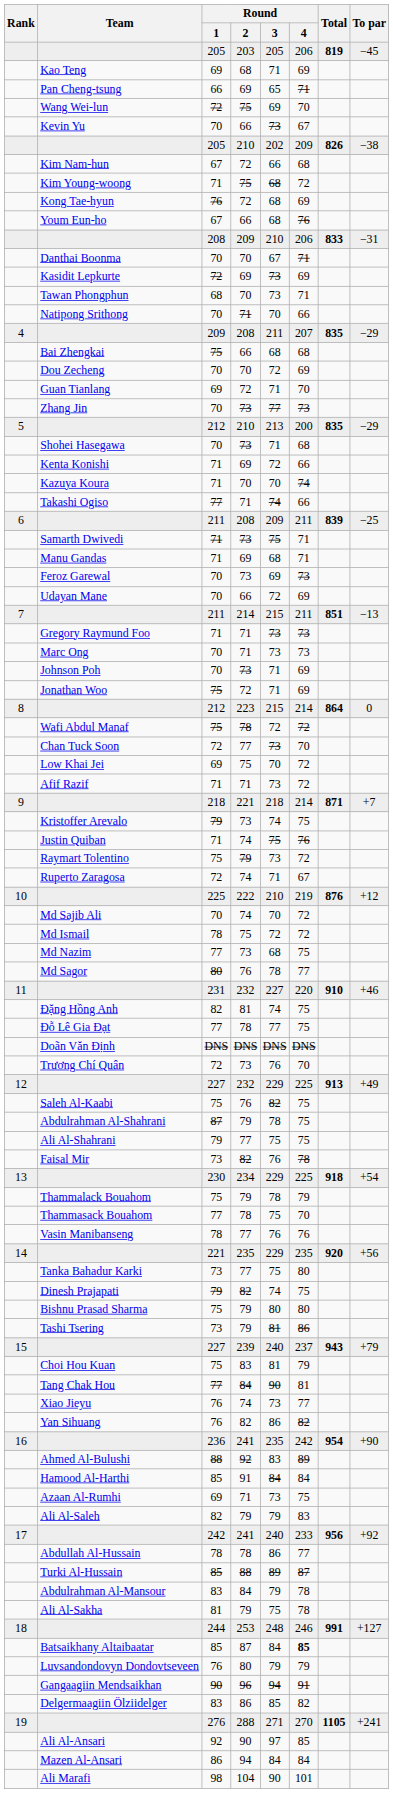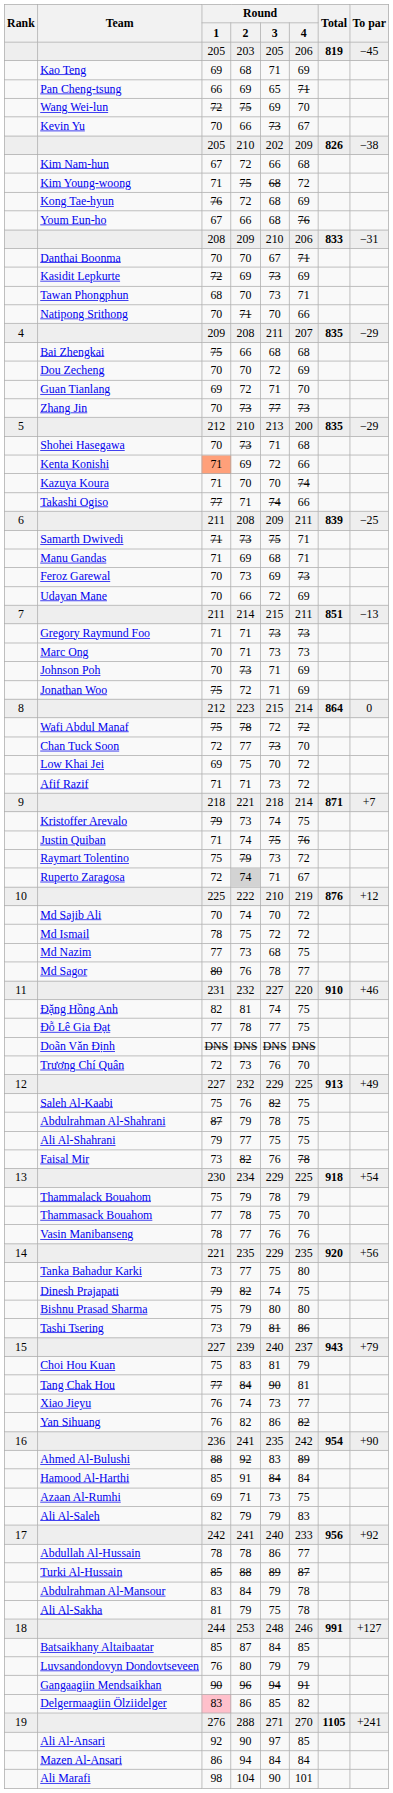Kenta Konishi | Round / 1: no background -> lightsalmon background
Ruperto Zaragosa | Round / 2: no background -> lightgrey background
Batsaikhany Altaibaatar | Round / 4: bold -> normal
Delgermaagiin Ölziidelger | Round / 1: no background -> pink background
